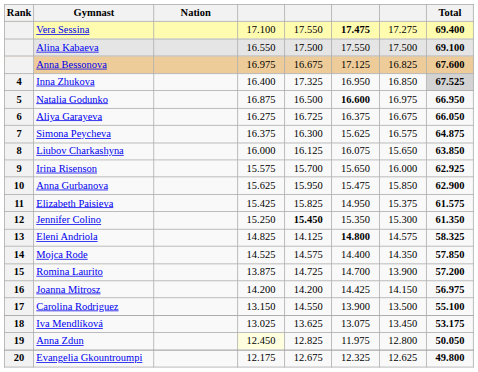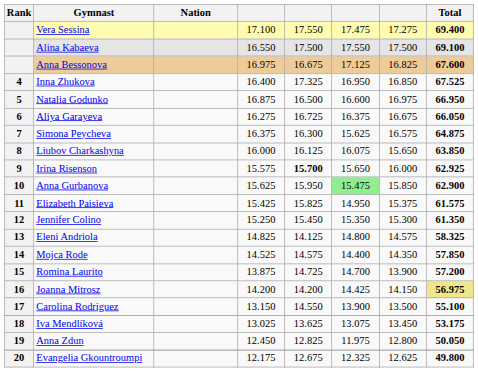Vera Sessina | column 6: bold -> normal
Inna Zhukova | Total: lightgrey background -> no background
Natalia Godunko | column 6: bold -> normal
Irina Risenson | column 5: normal -> bold
Anna Gurbanova | column 6: no background -> lightgreen background
Jennifer Colino | column 5: bold -> normal
Eleni Andriola | column 6: bold -> normal
Joanna Mitrosz | Total: no background -> khaki background
Anna Zdun | column 4: lightyellow background -> no background
